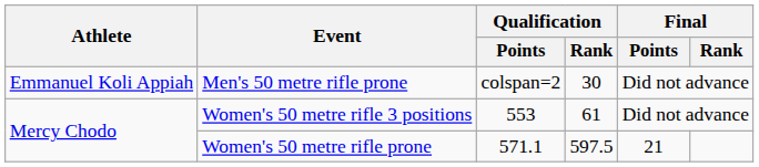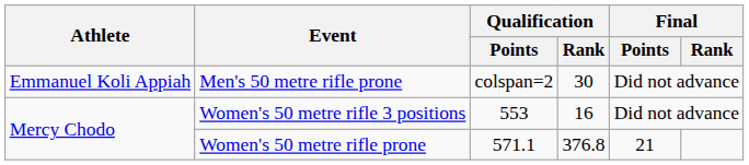Women's 50 metre rifle 3 positions | Qualification / Rank: 61 -> 16
Women's 50 metre rifle prone | Qualification / Rank: 597.5 -> 376.8
